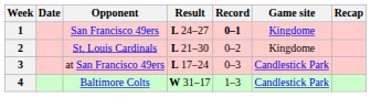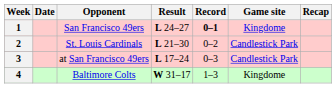2 | Game site: Kingdome -> Candlestick Park
4 | Game site: Candlestick Park -> Kingdome
